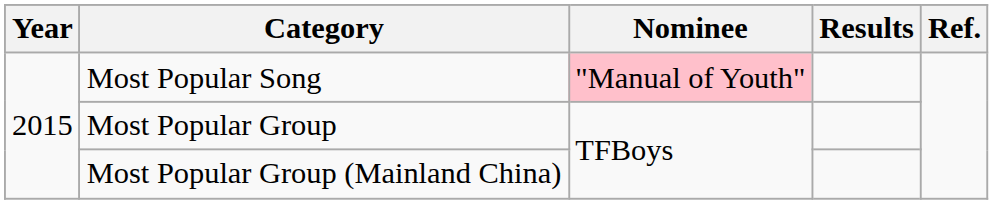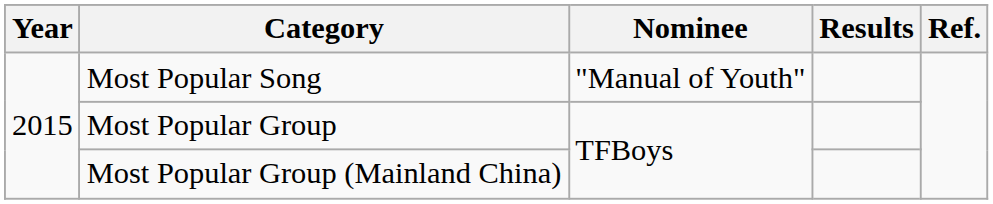Most Popular Song | Nominee: pink background -> no background
